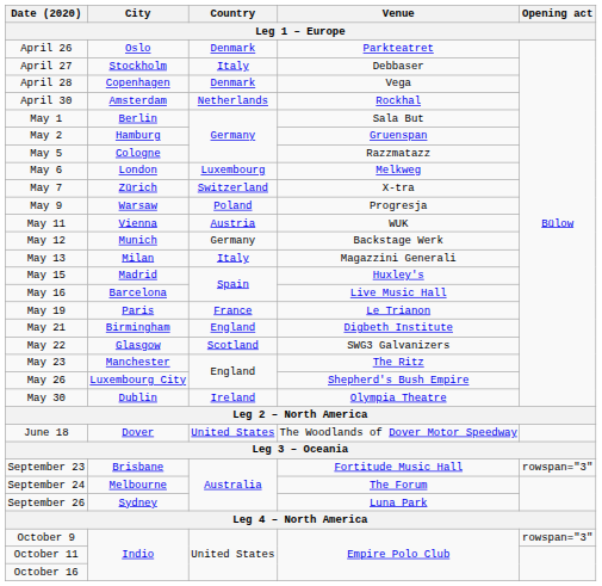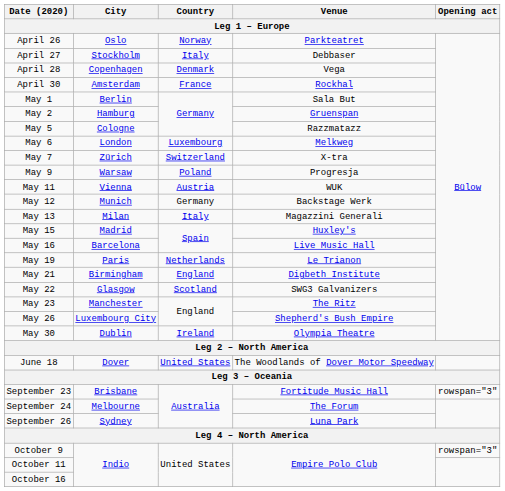April 26 | Country: Denmark -> Norway
April 30 | Country: Netherlands -> France
May 19 | Country: France -> Netherlands
